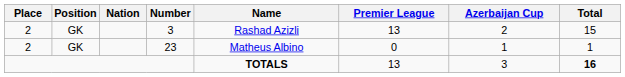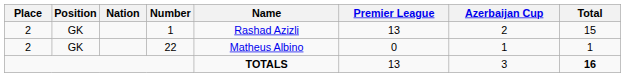row 2 | Number: 3 -> 1
row 3 | Number: 23 -> 22
